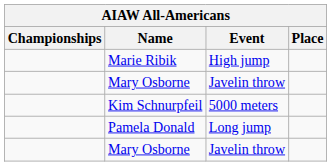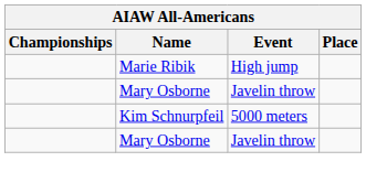- row: Pamela Donald | Long jump
